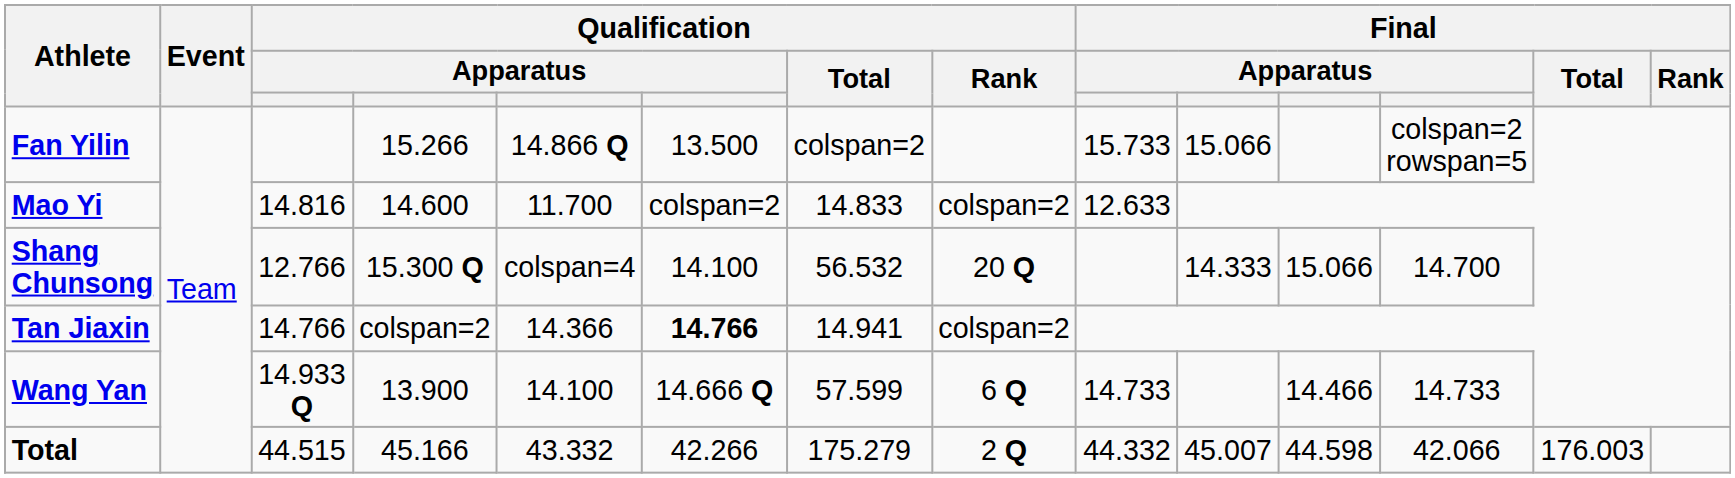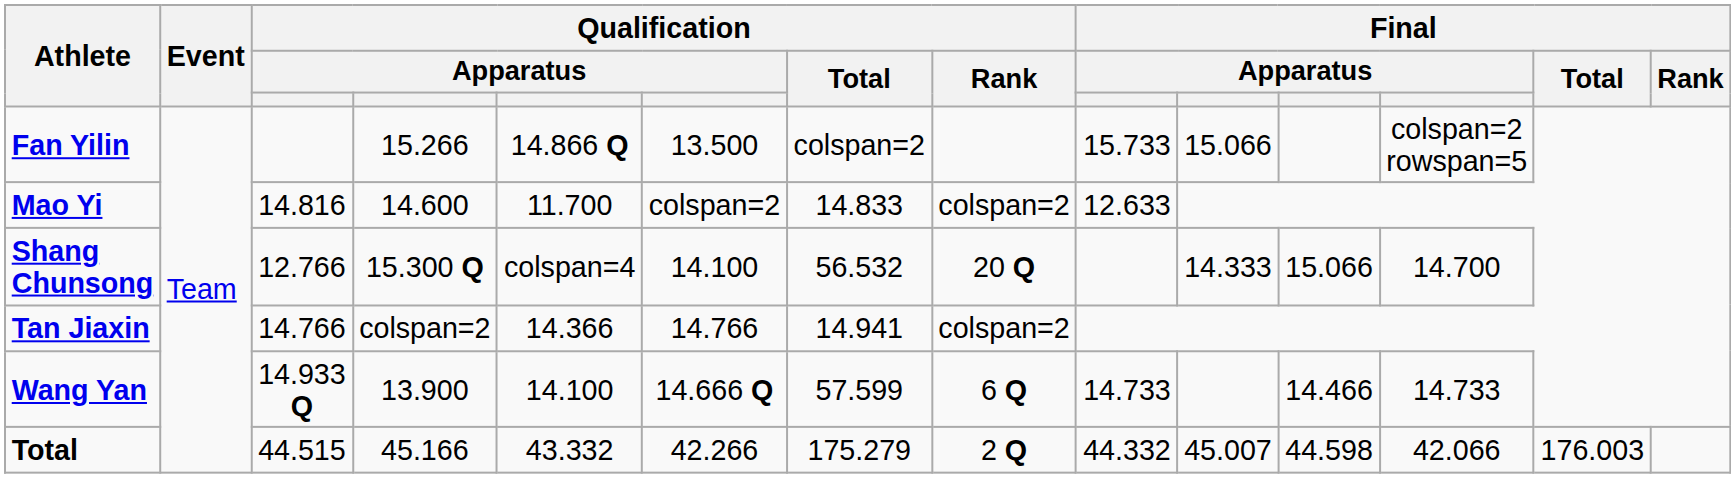Tan Jiaxin | column 6: bold -> normal
